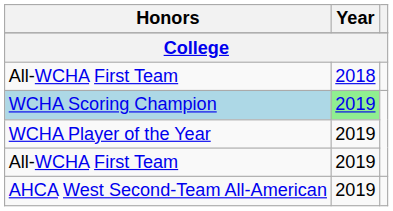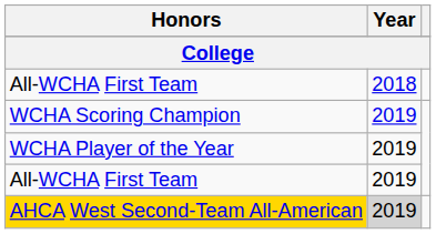WCHA Scoring Champion | Honors: lightblue background -> no background
WCHA Scoring Champion | Year: lightgreen background -> no background
AHCA West Second-Team All-American | Honors: no background -> gold background
AHCA West Second-Team All-American | Year: no background -> lightgrey background
